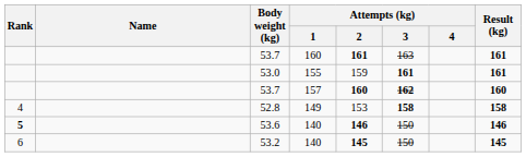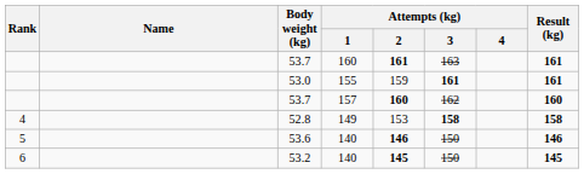53.7 / 157 | Attempts (kg) / 3: bold -> normal
53.6 | Rank: bold -> normal
